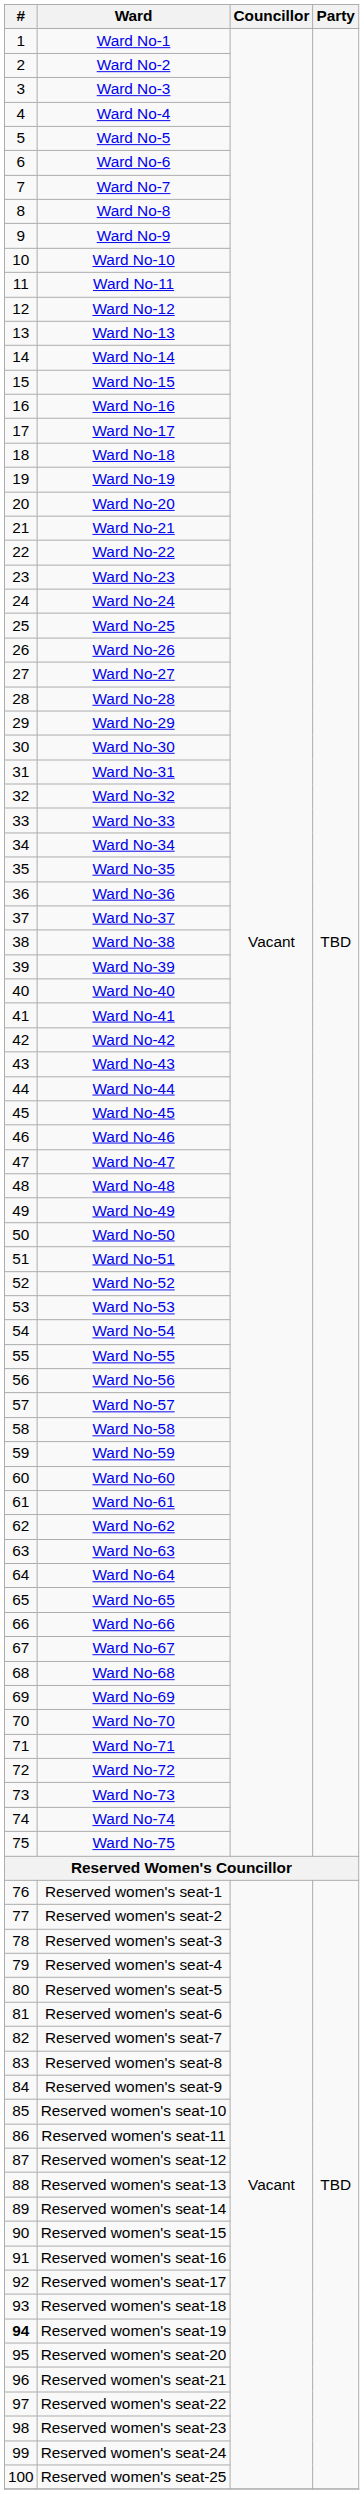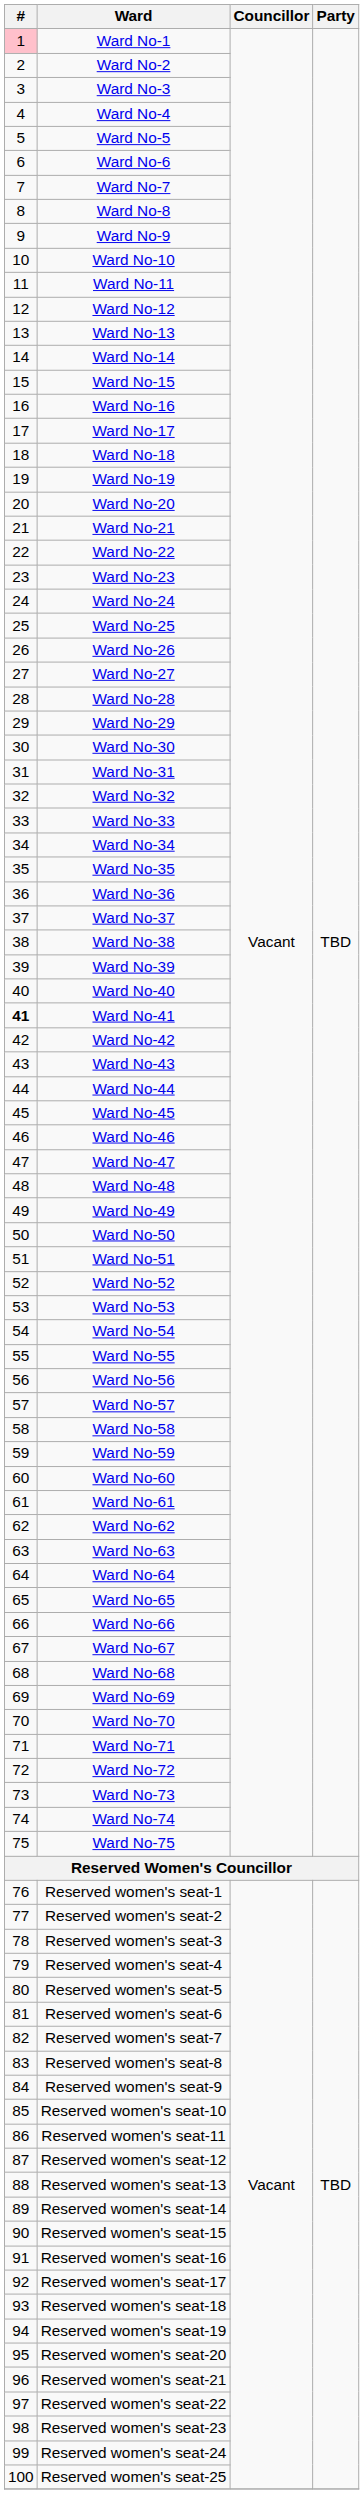Ward No-1 | #: no background -> pink background
Ward No-41 | #: normal -> bold
Reserved women's seat-19 | #: bold -> normal
